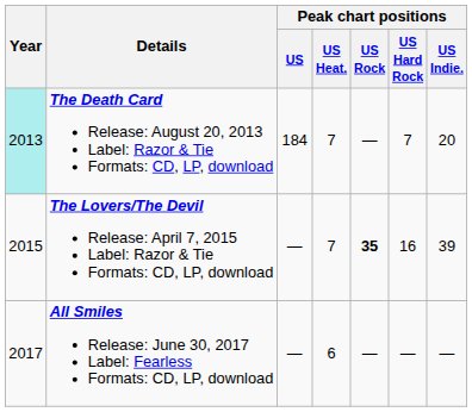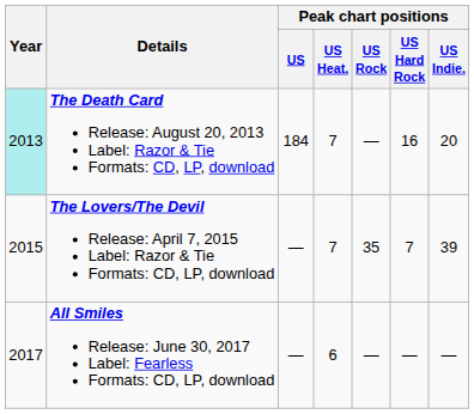row 3 | Peak chart positions / US Hard Rock: 7 -> 16
row 4 | Peak chart positions / US Rock: bold -> normal
row 4 | Peak chart positions / US Hard Rock: 16 -> 7
